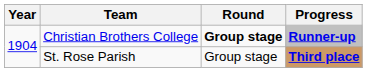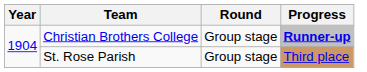Christian Brothers College | Round: bold -> normal
St. Rose Parish | Progress: bold -> normal
